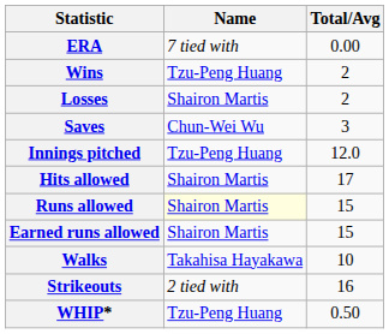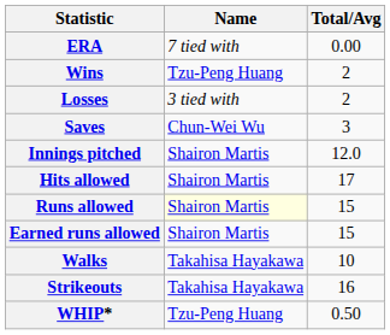Losses | Name: Shairon Martis -> 3 tied with
Innings pitched | Name: Tzu-Peng Huang -> Shairon Martis
Strikeouts | Name: 2 tied with -> Takahisa Hayakawa
